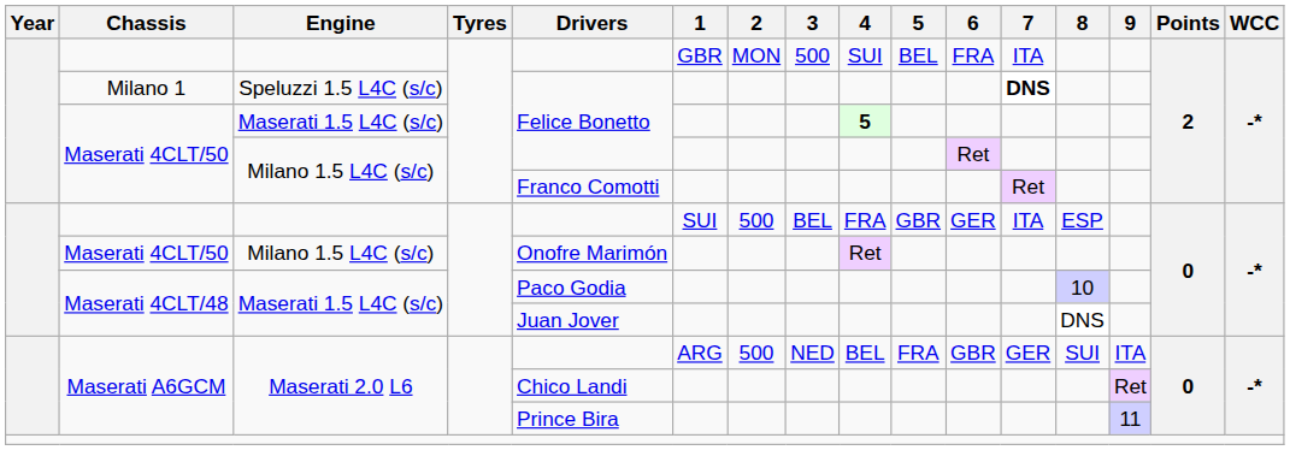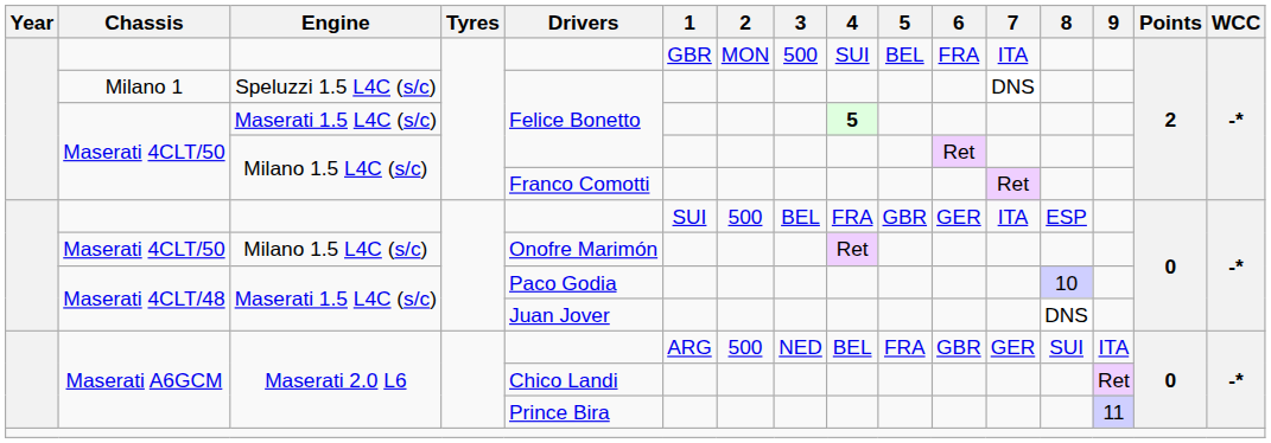Milano 1 | 7: bold -> normal
